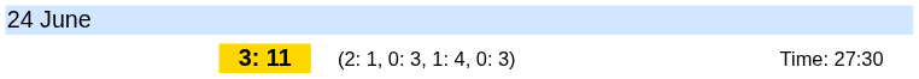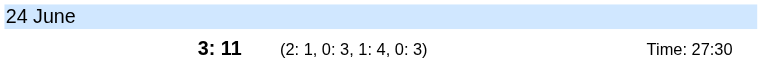row 2 | column 1: gold background -> no background
